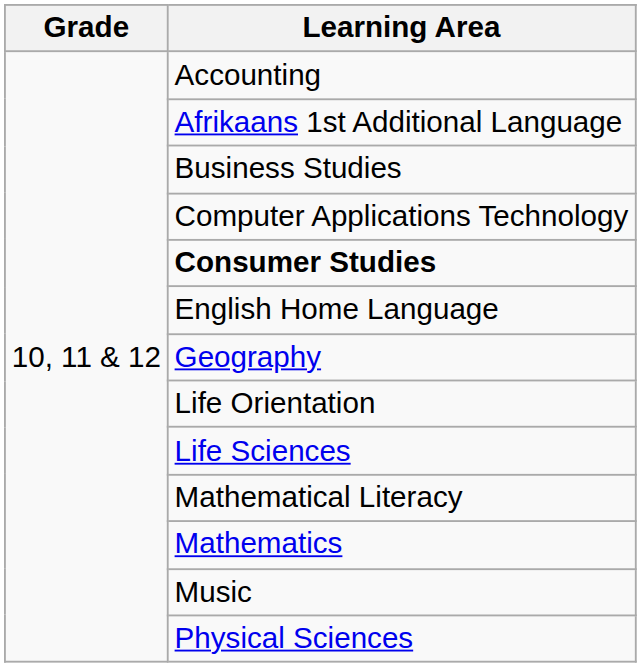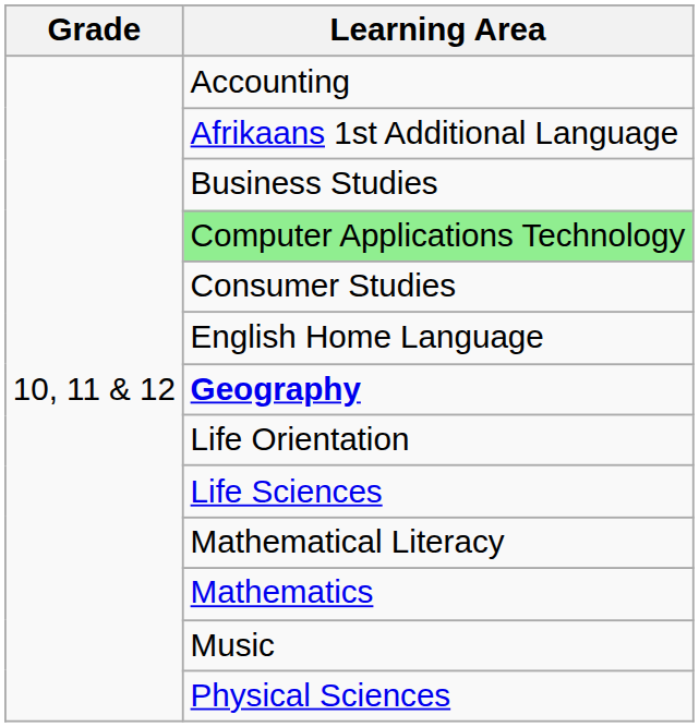Computer Applications Technology | Learning Area: no background -> lightgreen background
Consumer Studies | Learning Area: bold -> normal
Geography | Learning Area: normal -> bold
